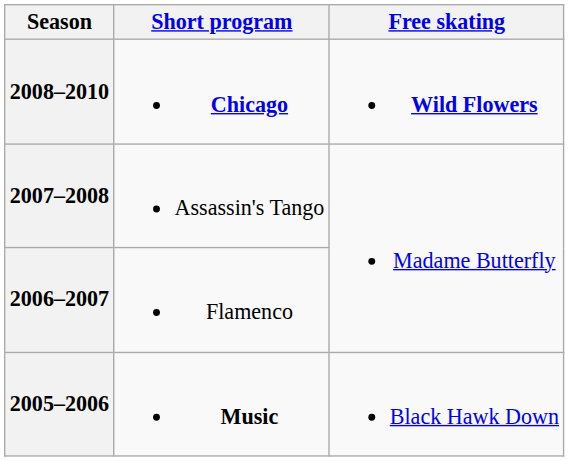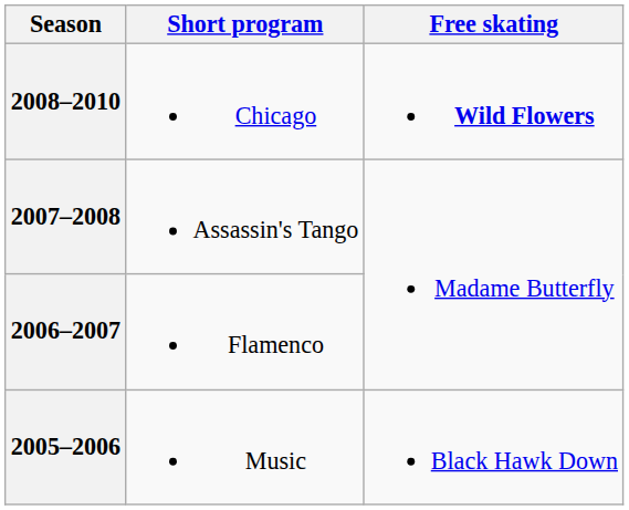2008–2010 | Short program: bold -> normal
2005–2006 | Short program: bold -> normal
